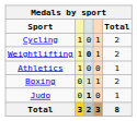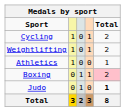Weightlifting | column 3: bold -> normal
Boxing | Total: no background -> pink background
Judo | column 3: bold -> normal
Judo | Total: normal -> bold
